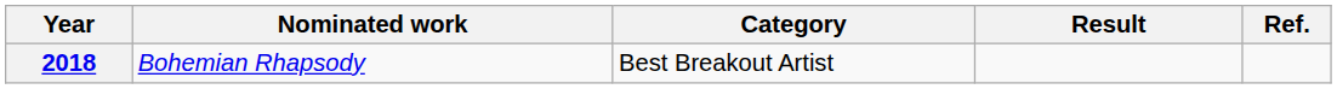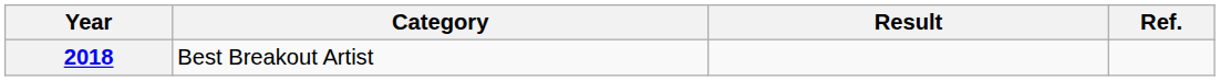- column: Nominated work | Bohemian Rhapsody
